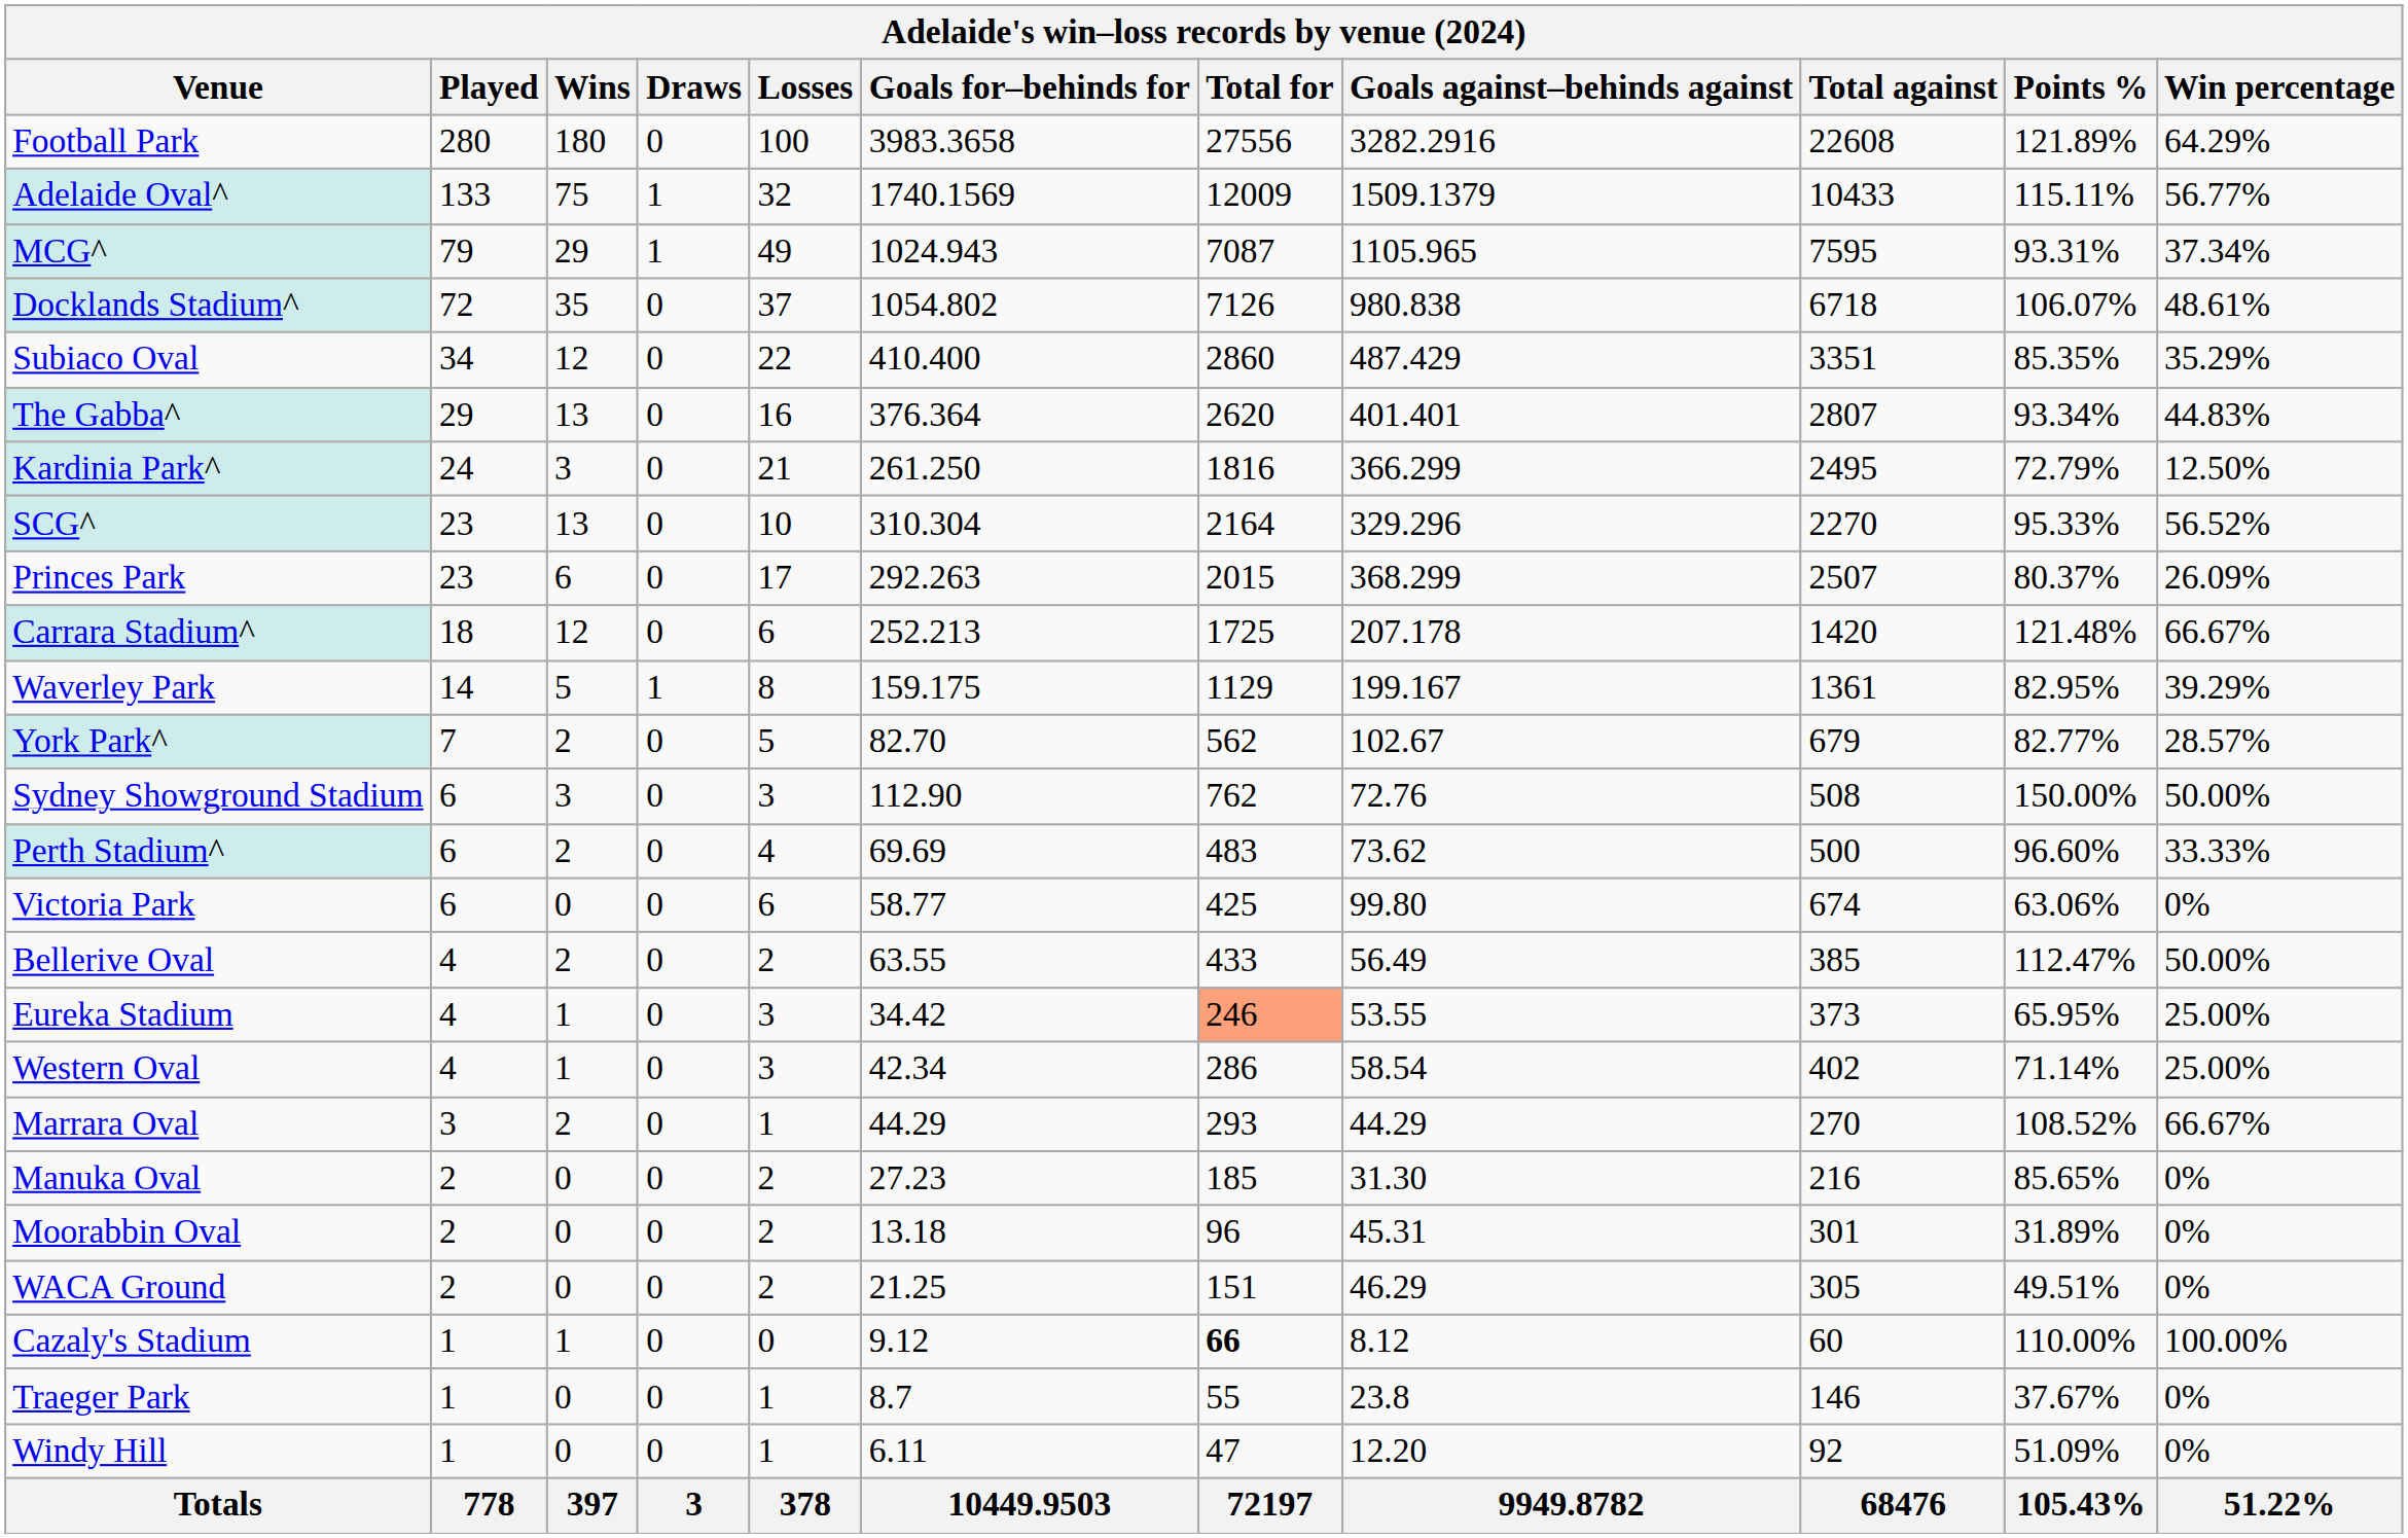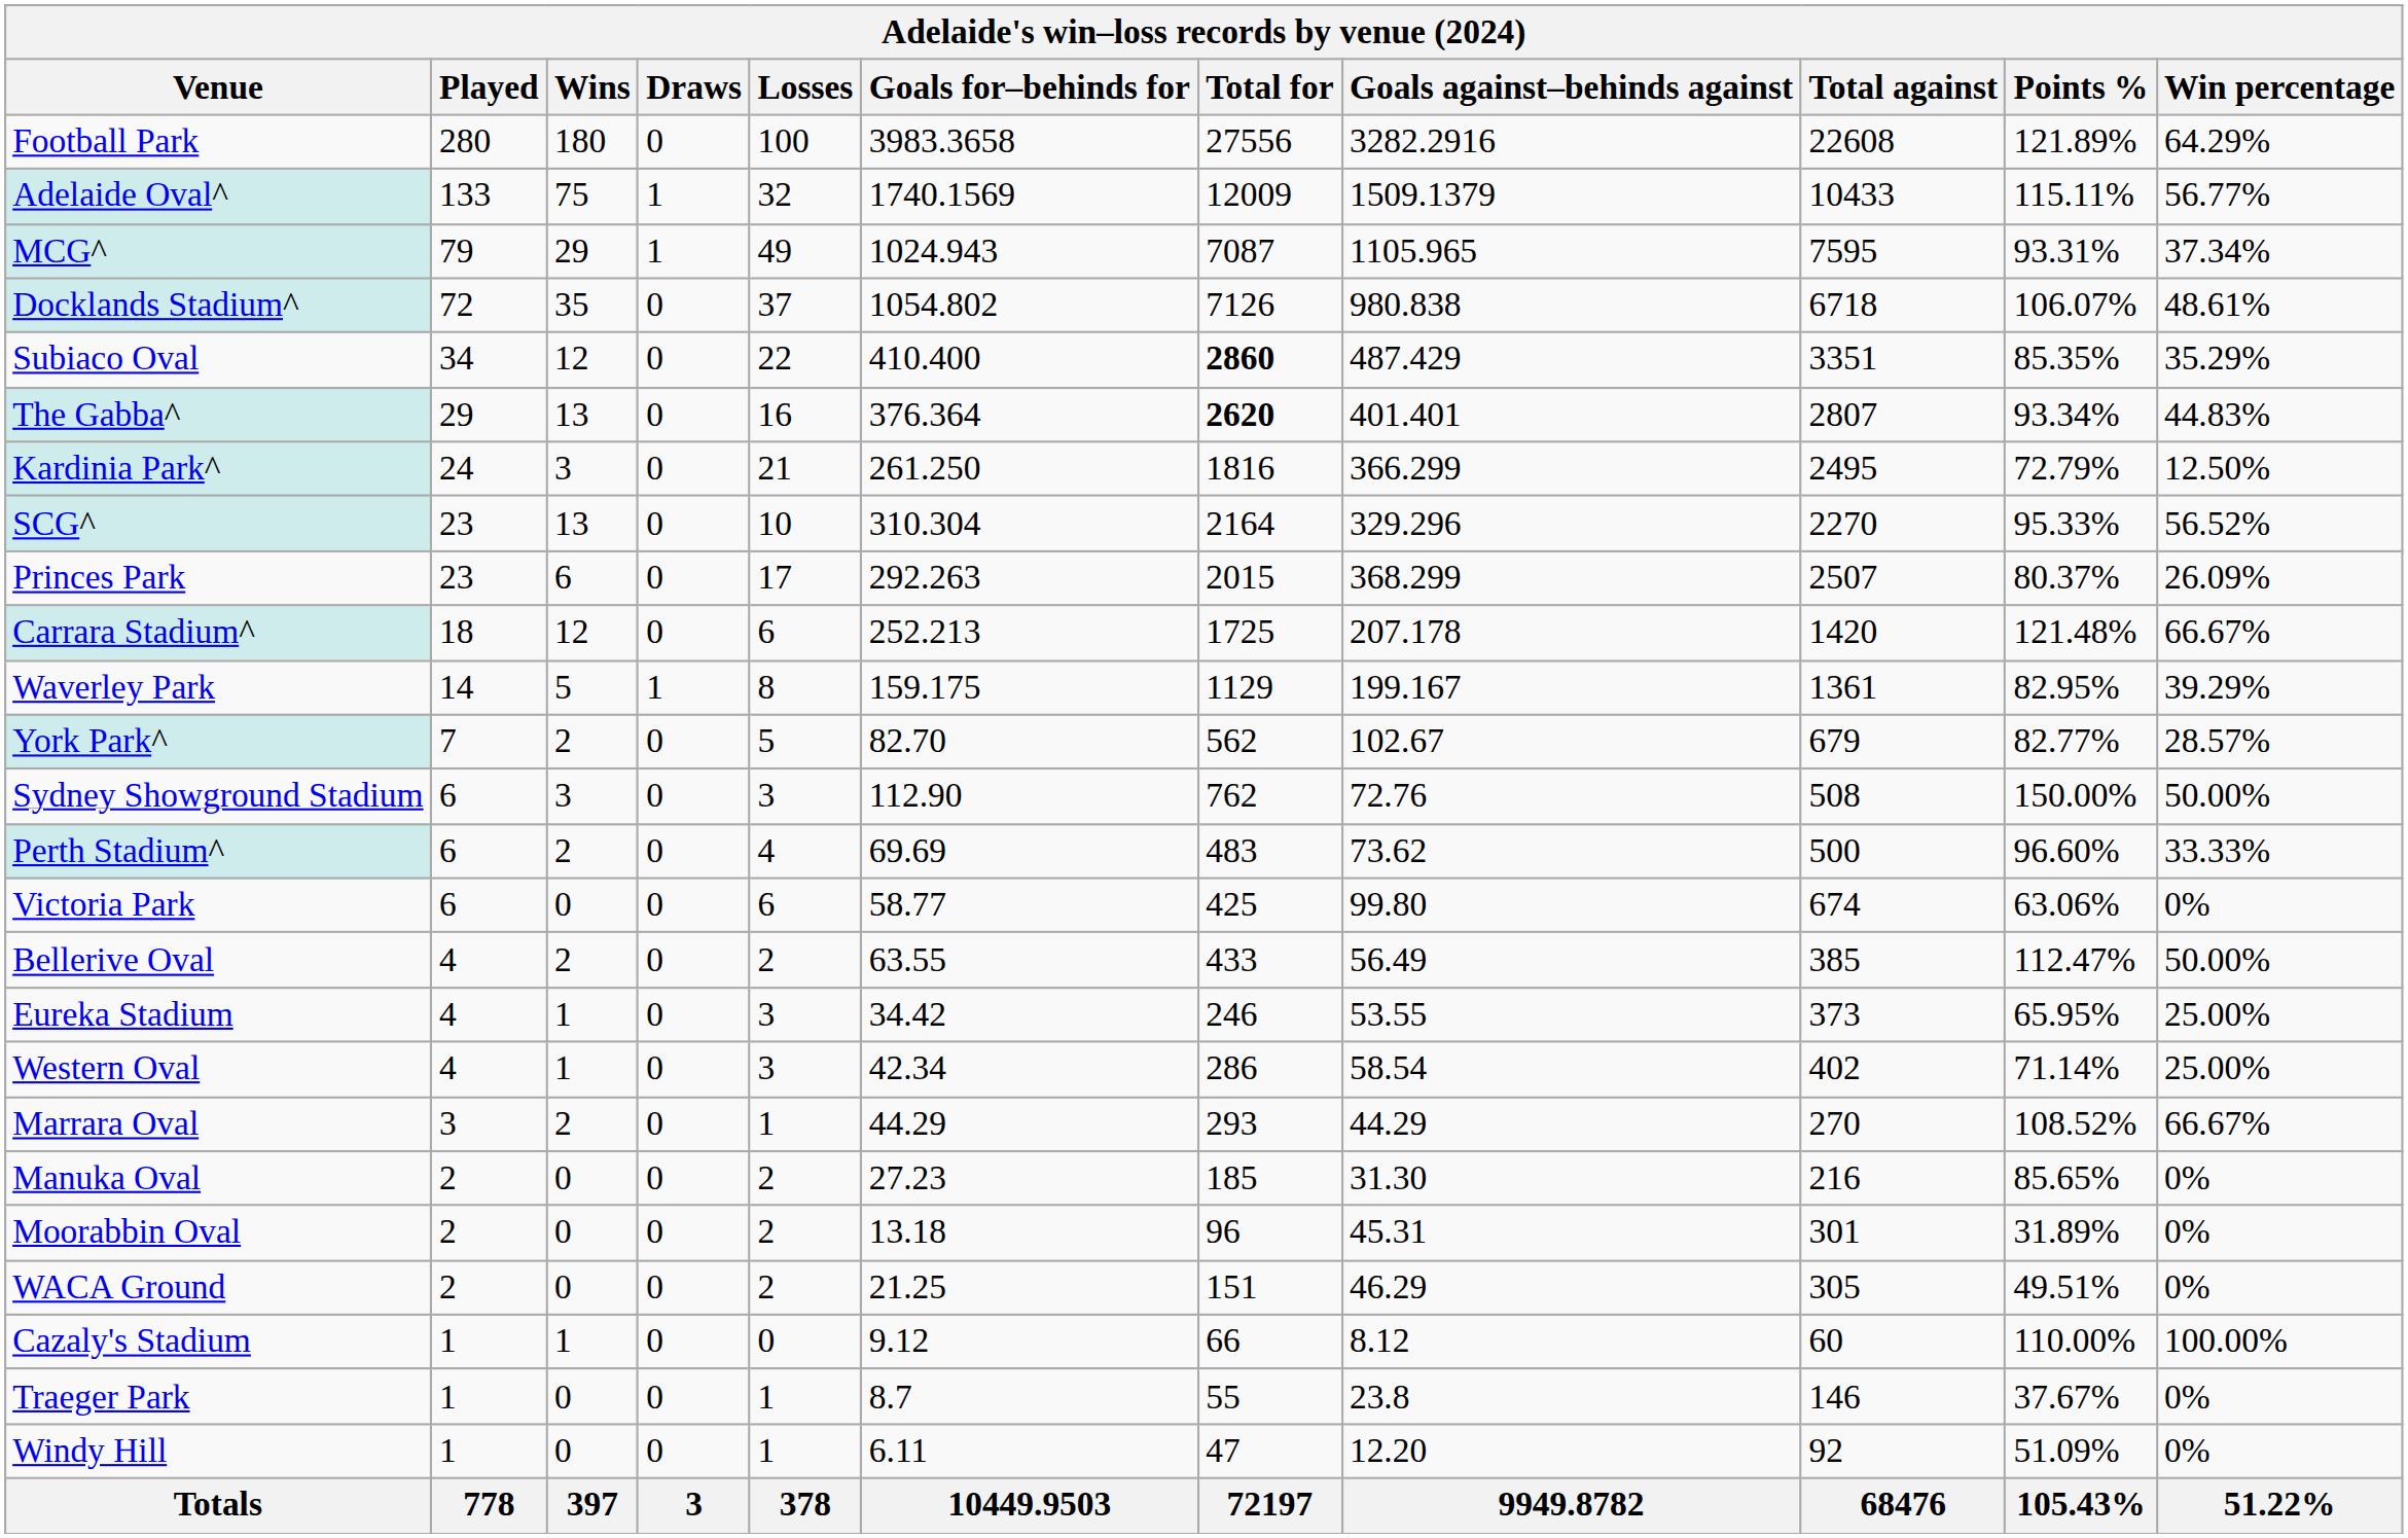Subiaco Oval | Total for: normal -> bold
The Gabba^ | Total for: normal -> bold
Eureka Stadium | Total for: lightsalmon background -> no background
Cazaly's Stadium | Total for: bold -> normal
